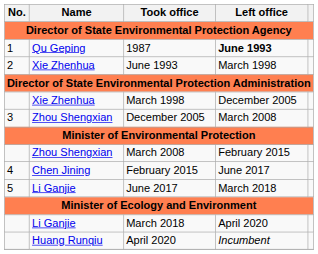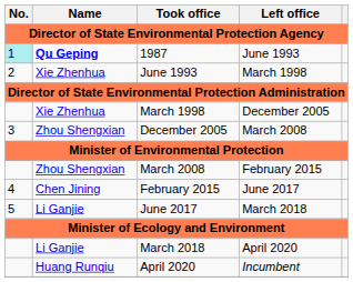1987 | No.: no background -> paleturquoise background
1987 | Name: normal -> bold
1987 | Left office: bold -> normal
